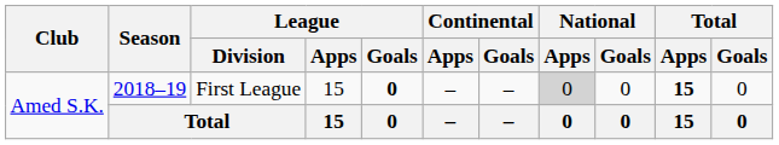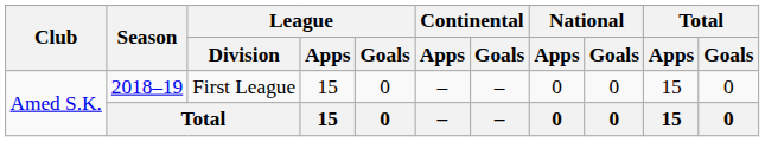Amed S.K. / First League | League / Goals: bold -> normal
Amed S.K. / First League | National / Apps: lightgrey background -> no background
Amed S.K. / First League | Total / Apps: bold -> normal
